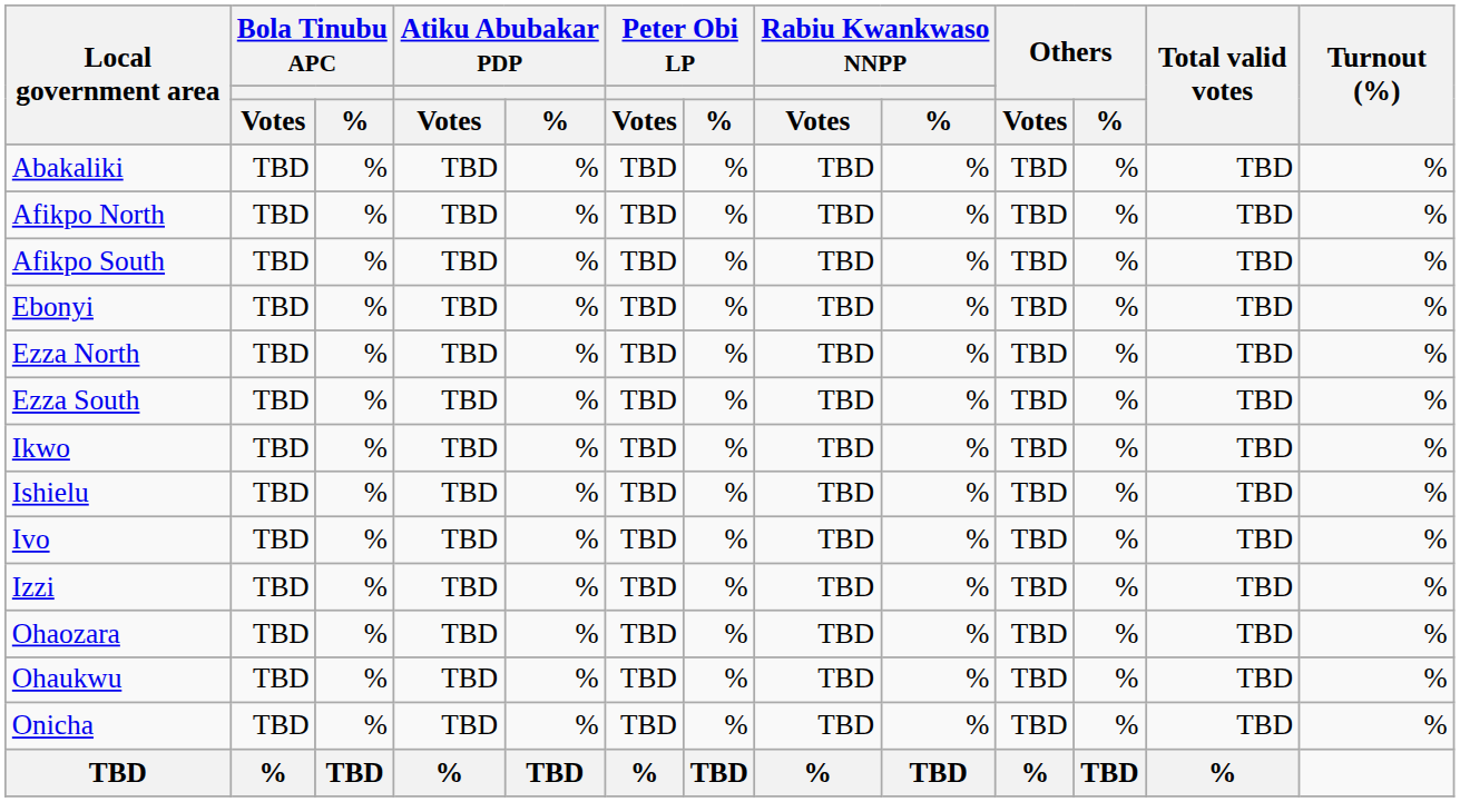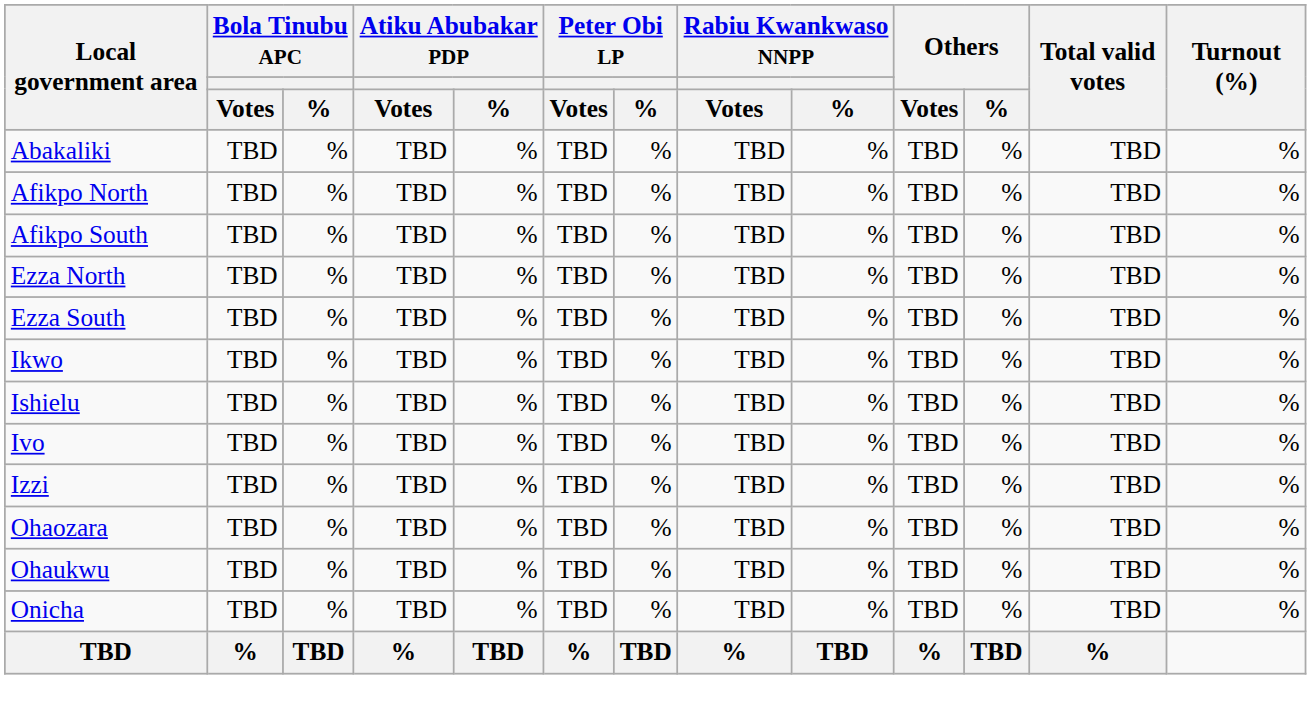- row: Ebonyi | TBD | % | TBD | % | TBD | % | TBD | % | TBD | % | TBD | %
